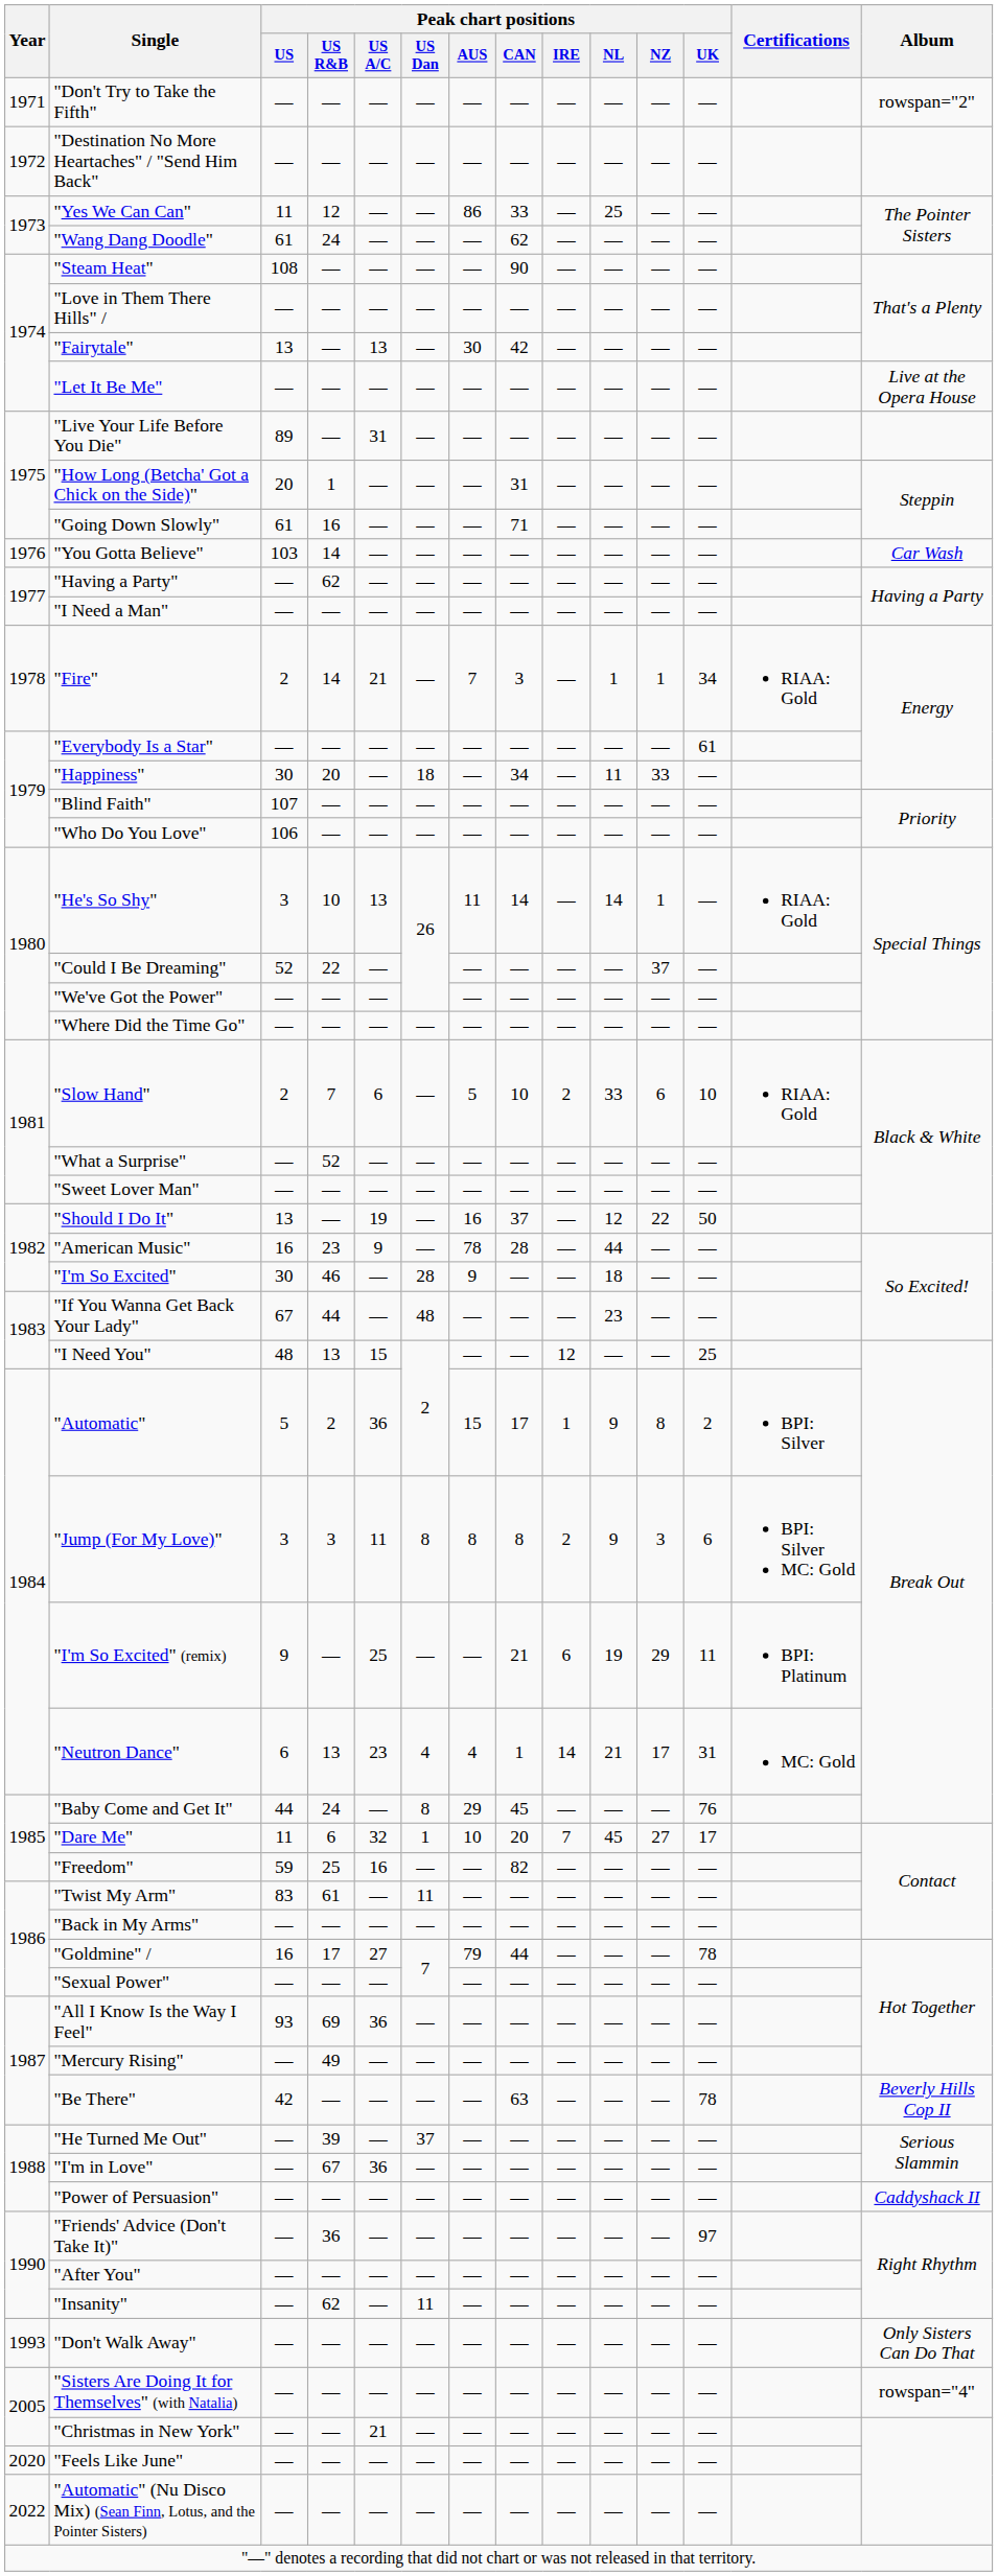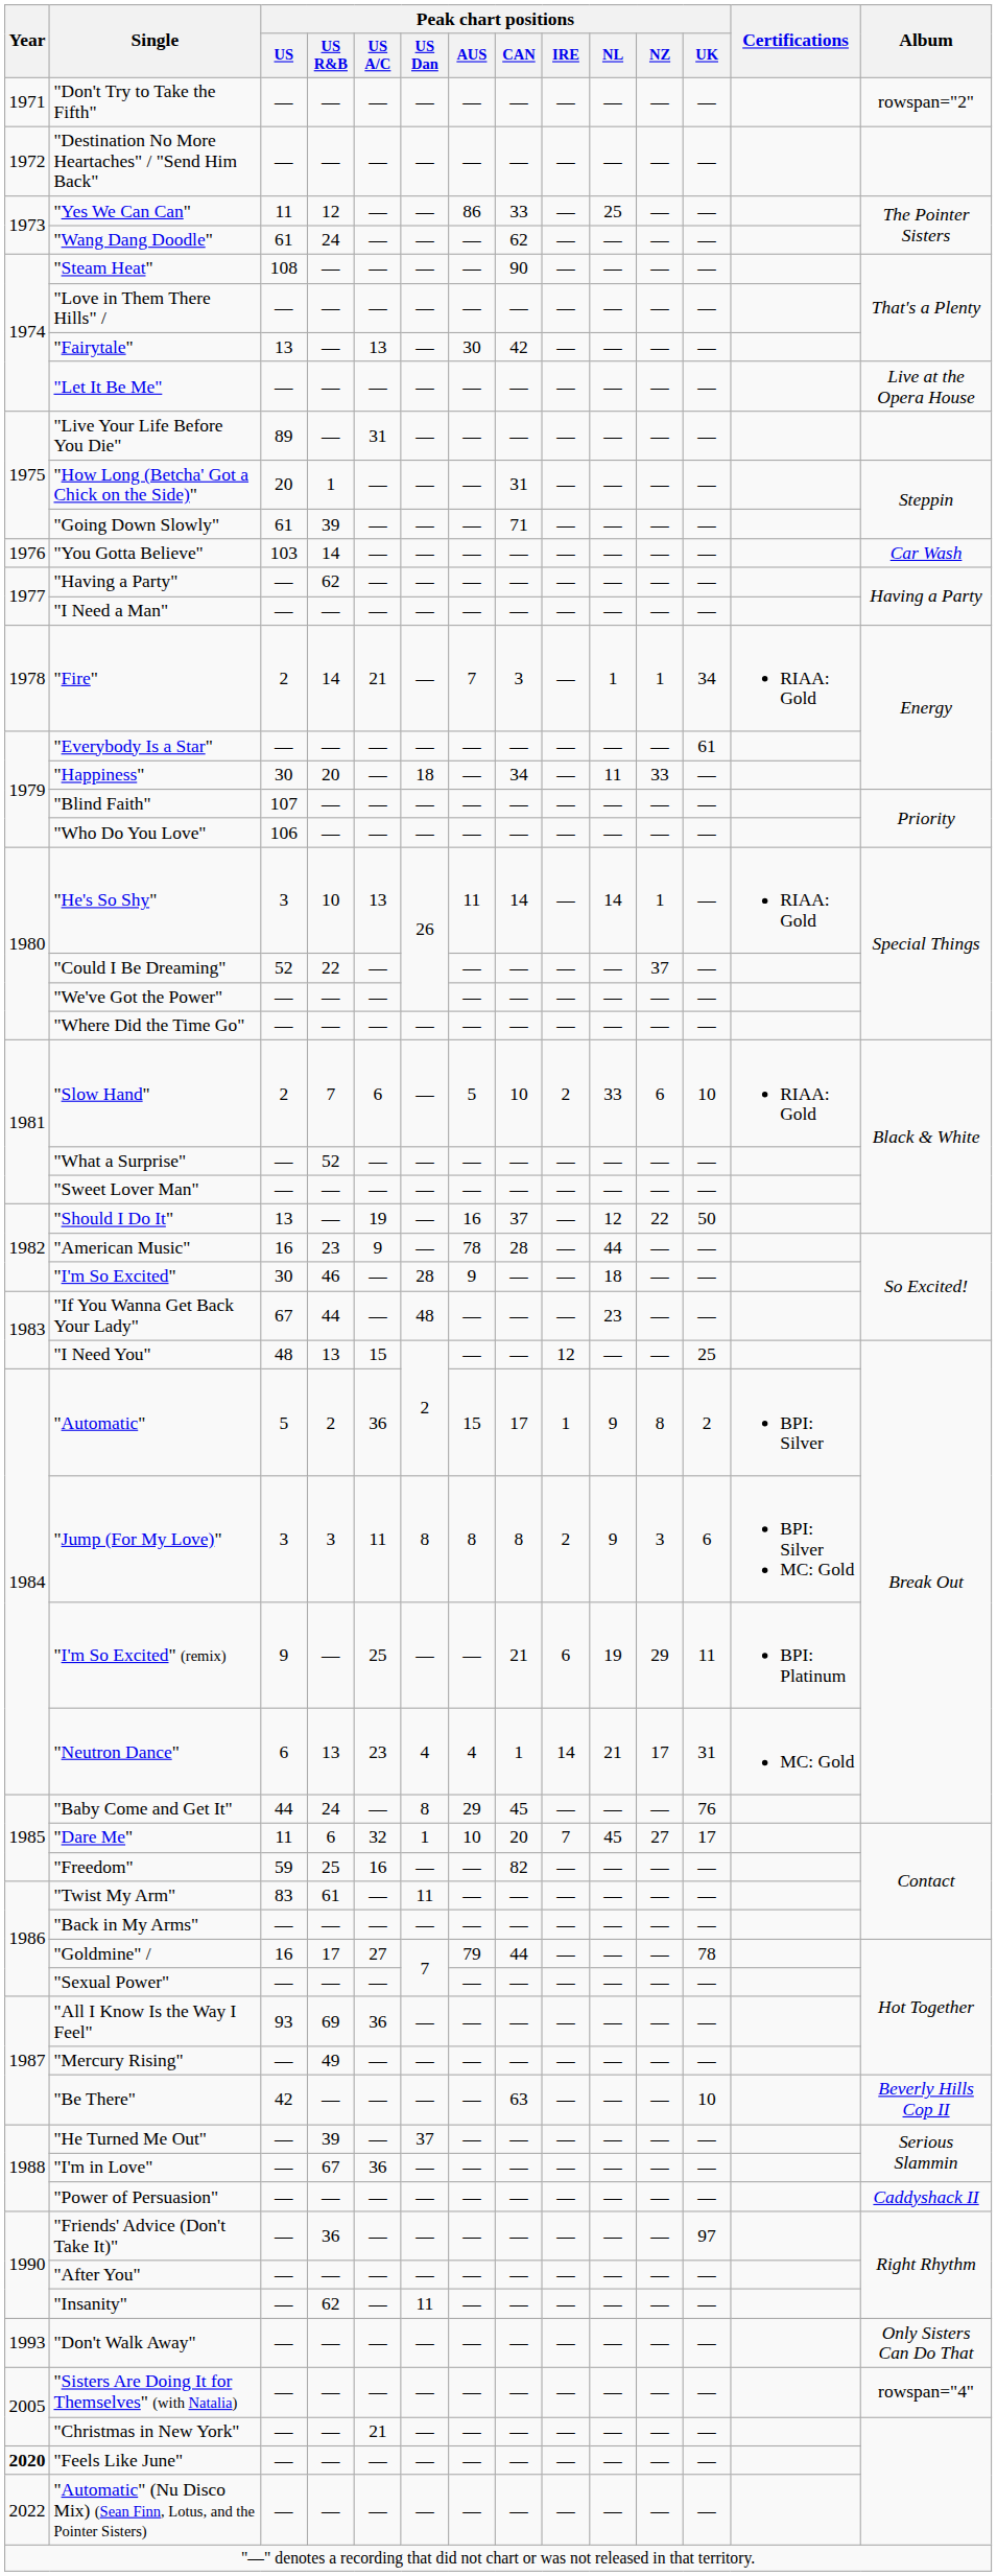"Going Down Slowly" | Peak chart positions / US R&B: 16 -> 39
"Be There" | Peak chart positions / UK: 78 -> 10
"Feels Like June" | Year: normal -> bold
